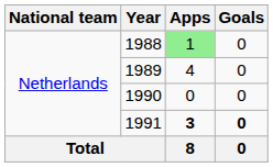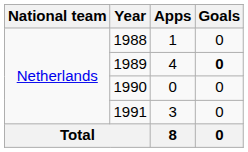1988 | Apps: lightgreen background -> no background
1989 | Goals: normal -> bold
1991 | Apps: bold -> normal
1991 | Goals: bold -> normal
